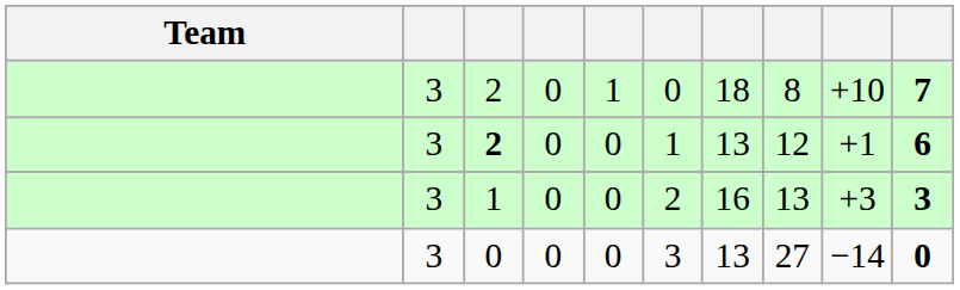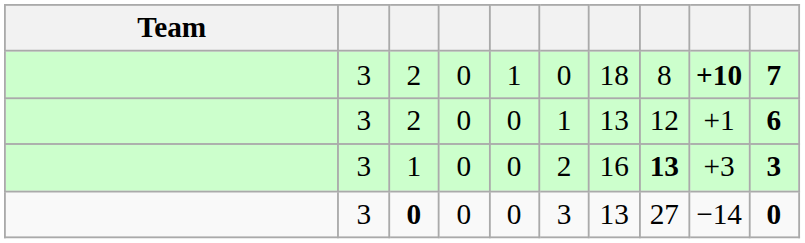row 2 | column 9: normal -> bold
row 3 | column 3: bold -> normal
row 4 | column 8: normal -> bold
row 5 | column 3: normal -> bold
